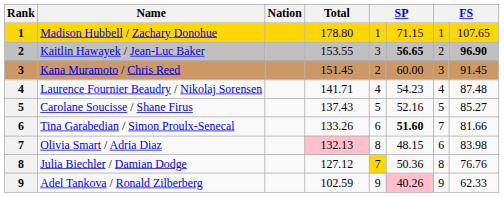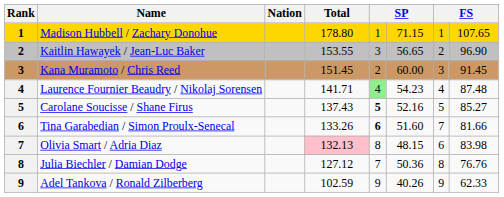Kaitlin Hawayek / Jean-Luc Baker | column 6: bold -> normal
Kaitlin Hawayek / Jean-Luc Baker | column 8: bold -> normal
Laurence Fournier Beaudry / Nikolaj Sorensen | column 5: no background -> lightgreen background
Carolane Soucisse / Shane Firus | column 5: normal -> bold
Tina Garabedian / Simon Proulx-Senecal | column 5: normal -> bold
Tina Garabedian / Simon Proulx-Senecal | column 6: bold -> normal
Julia Biechler / Damian Dodge | column 5: gold background -> no background
Adel Tankova / Ronald Zilberberg | column 6: pink background -> no background
